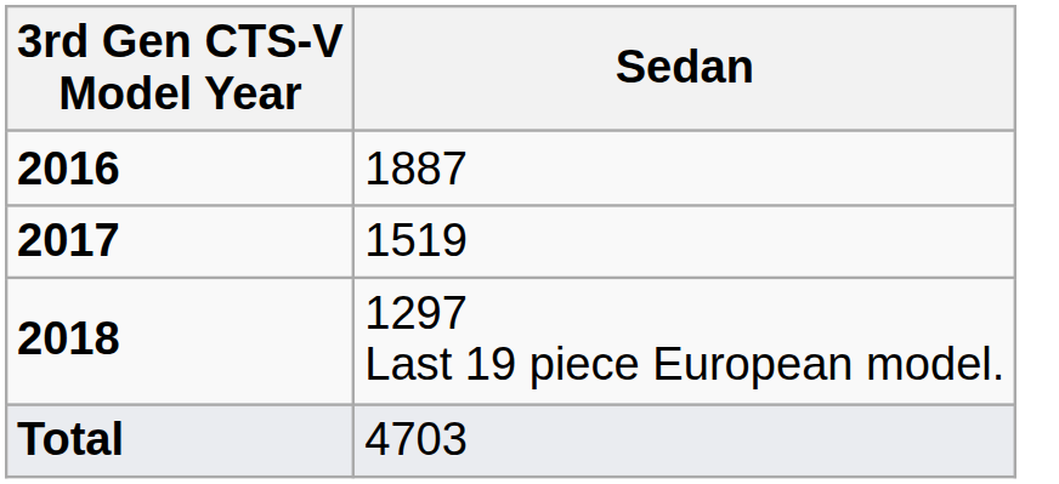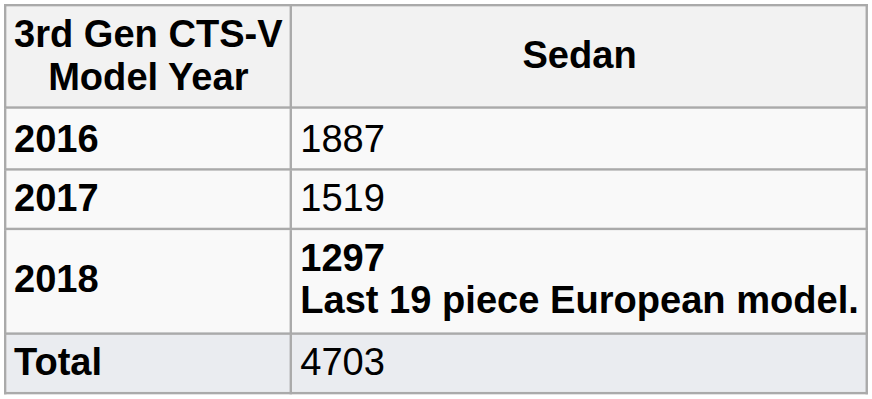2018 | Sedan: normal -> bold
